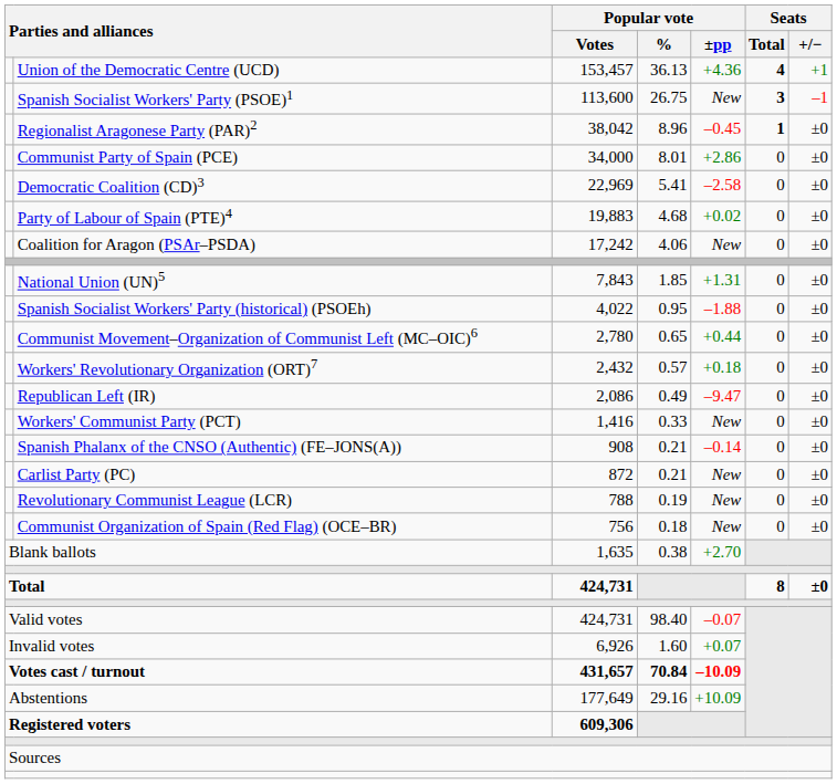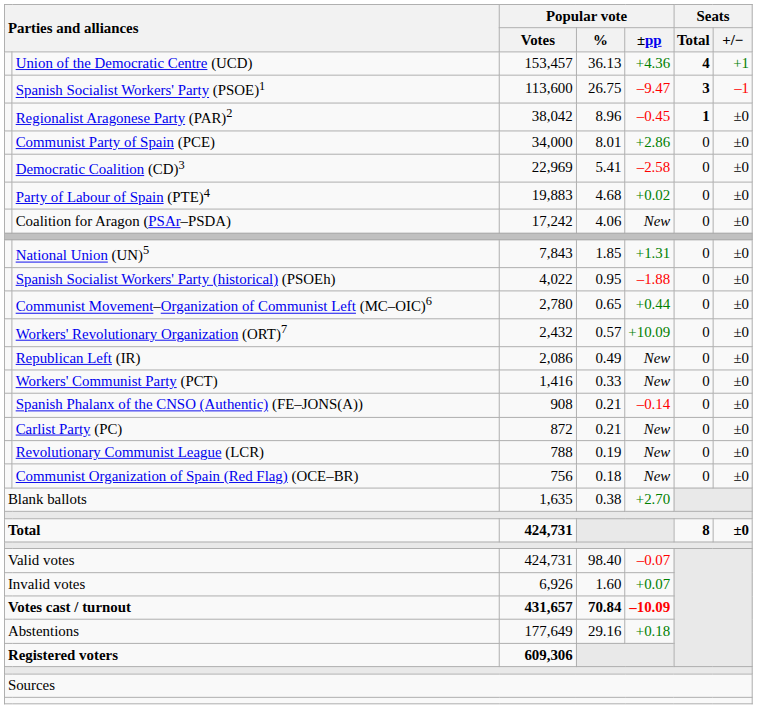Spanish Socialist Workers' Party (PSOE)1 | Popular vote / ±pp: New -> –9.47
Workers' Revolutionary Organization (ORT)7 | Popular vote / ±pp: +0.18 -> +10.09
Republican Left (IR) | Popular vote / ±pp: –9.47 -> New
Abstentions | Popular vote / ±pp: +10.09 -> +0.18
